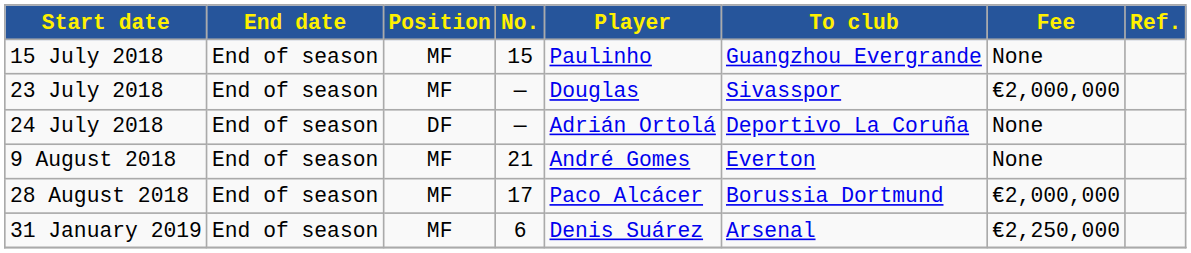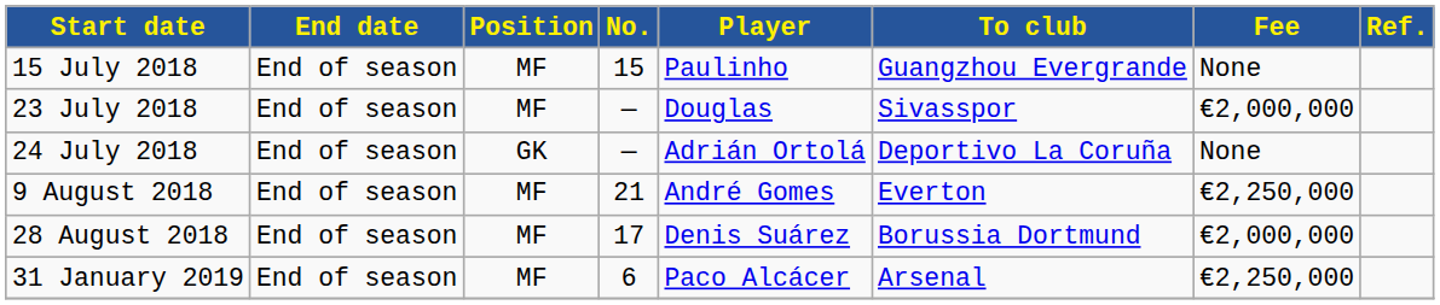24 July 2018 | Position: DF -> GK
9 August 2018 | Fee: None -> €2,250,000
28 August 2018 | Player: Paco Alcácer -> Denis Suárez
31 January 2019 | Player: Denis Suárez -> Paco Alcácer
